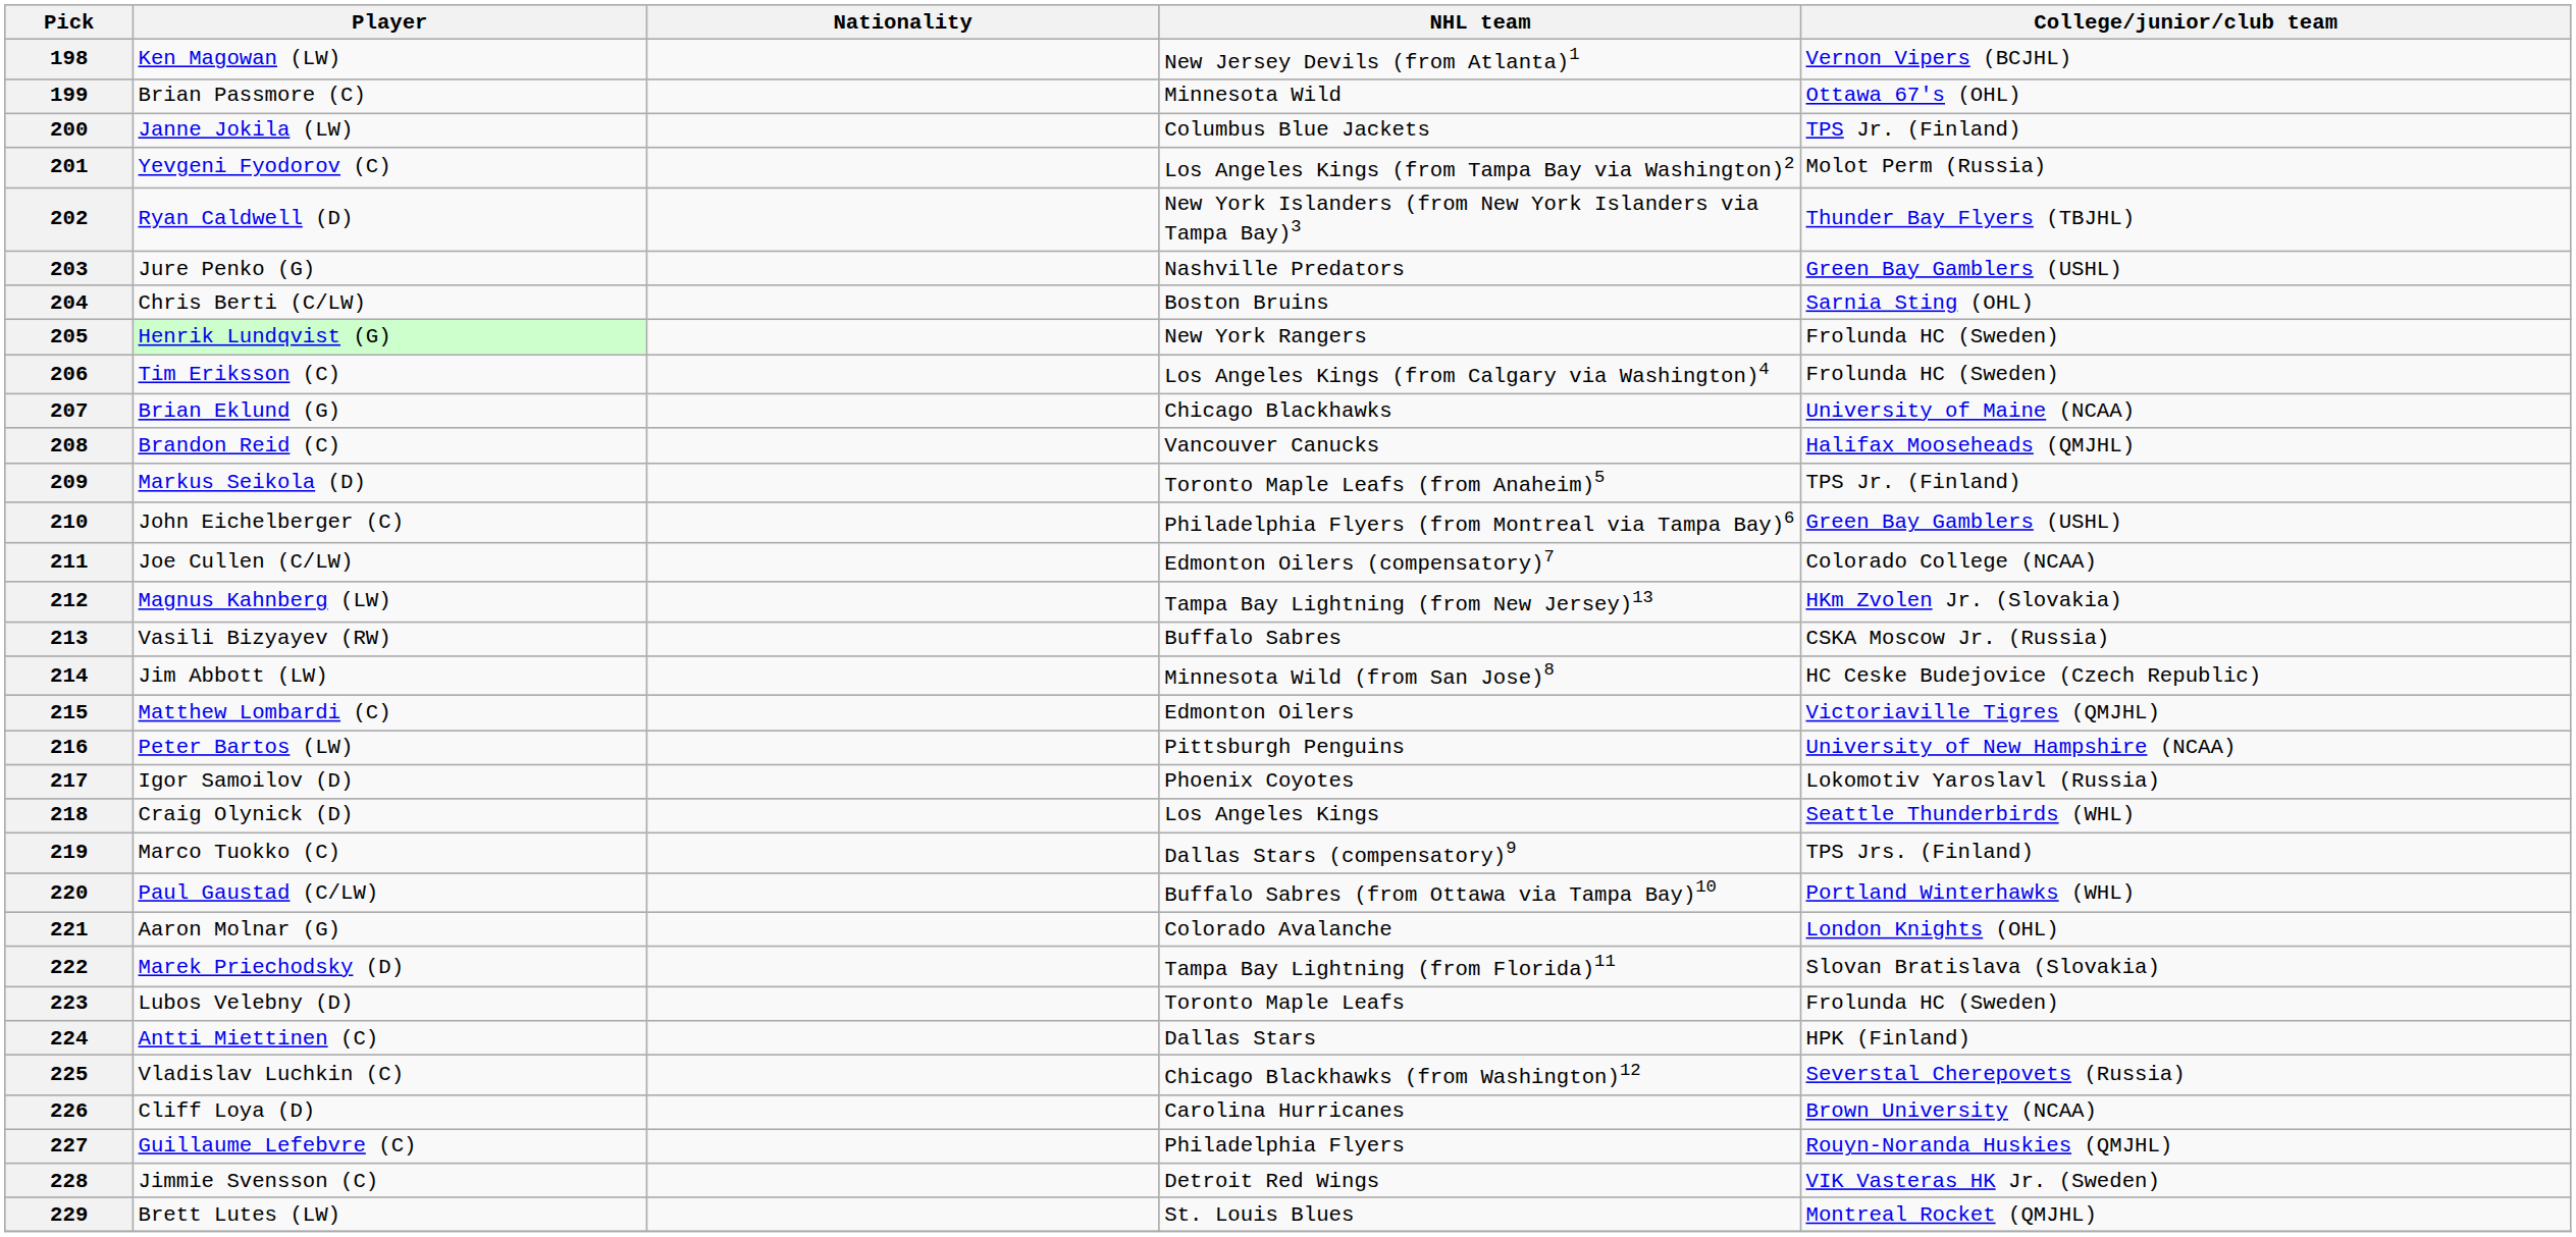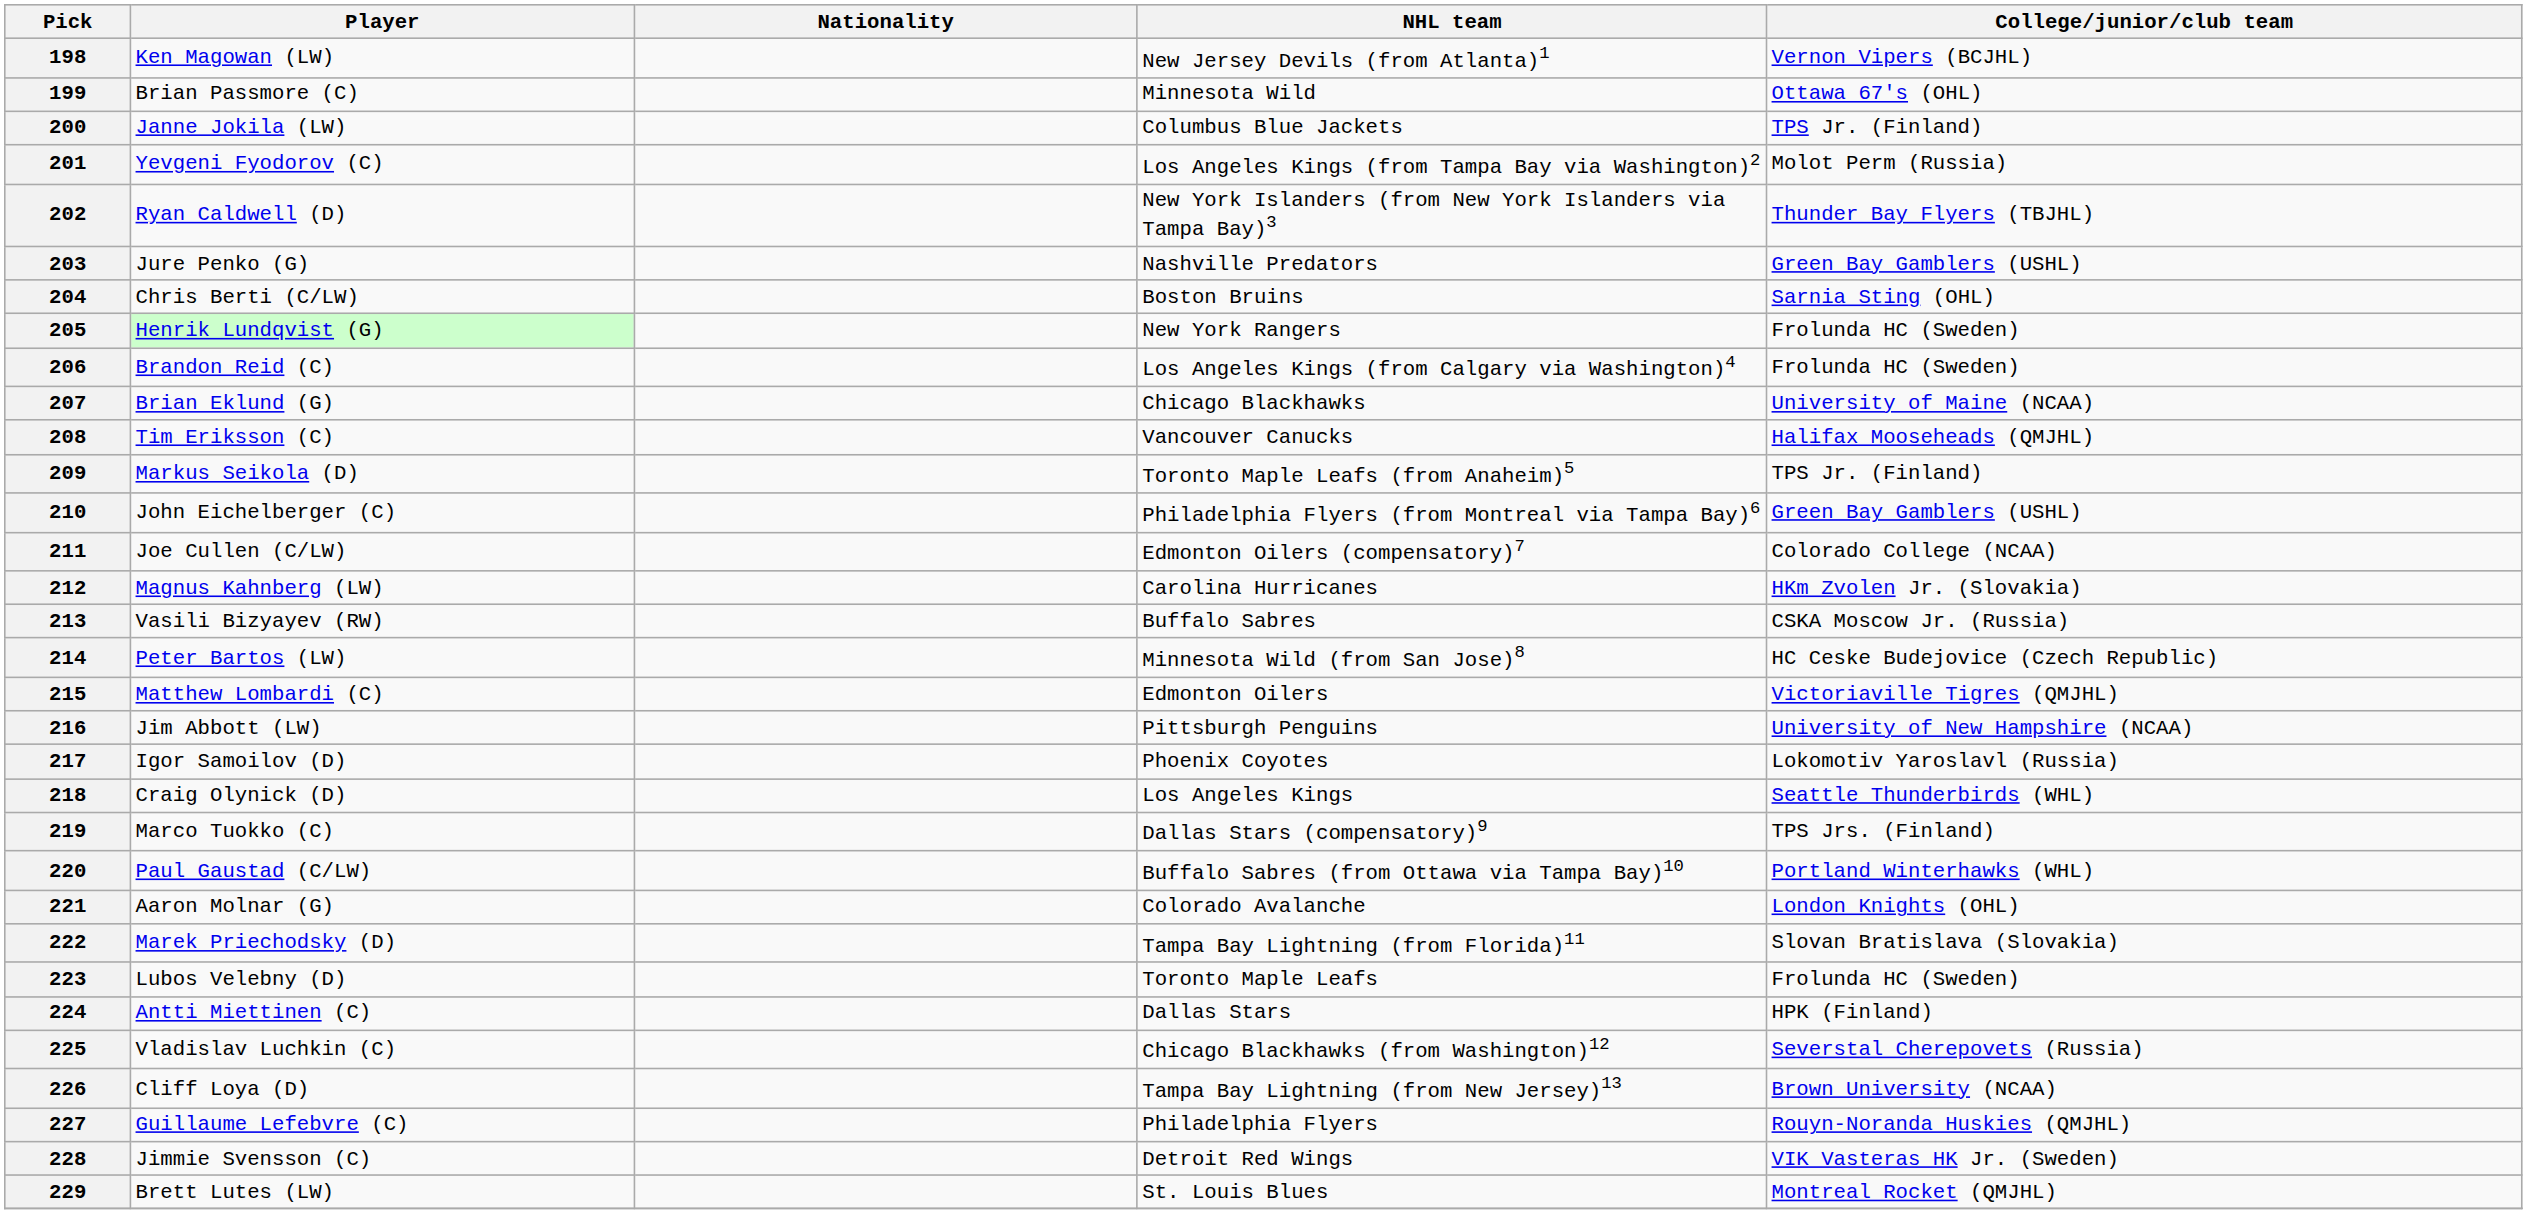206 | Player: Tim Eriksson (C) -> Brandon Reid (C)
208 | Player: Brandon Reid (C) -> Tim Eriksson (C)
212 | NHL team: Tampa Bay Lightning (from New Jersey)13 -> Carolina Hurricanes
214 | Player: Jim Abbott (LW) -> Peter Bartos (LW)
216 | Player: Peter Bartos (LW) -> Jim Abbott (LW)
226 | NHL team: Carolina Hurricanes -> Tampa Bay Lightning (from New Jersey)13
